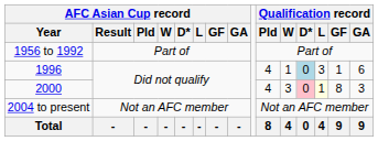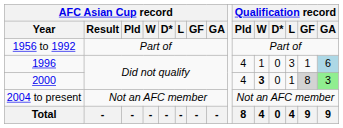1996 | Qualification record / D*: lightblue background -> no background
1996 | Qualification record / GA: no background -> lightblue background
2000 | Qualification record / W: normal -> bold
2000 | Qualification record / D*: pink background -> no background
2000 | Qualification record / L: lightyellow background -> no background
2000 | Qualification record / GF: no background -> lightgrey background
2000 | Qualification record / GA: no background -> lightgreen background
